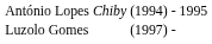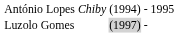Luzolo Gomes | column 2: no background -> lightgrey background
